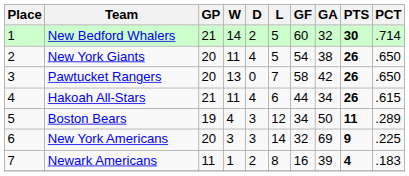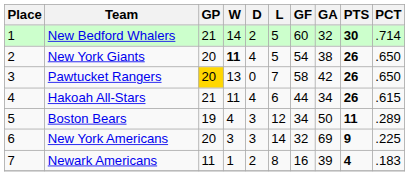New York Giants | W: normal -> bold
Pawtucket Rangers | GP: no background -> gold background
